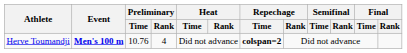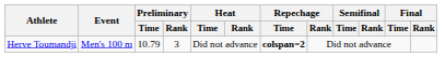Herve Toumandji | Event: bold -> normal
Herve Toumandji | Preliminary / Time: 10.76 -> 10.79
Herve Toumandji | Preliminary / Rank: 4 -> 3
